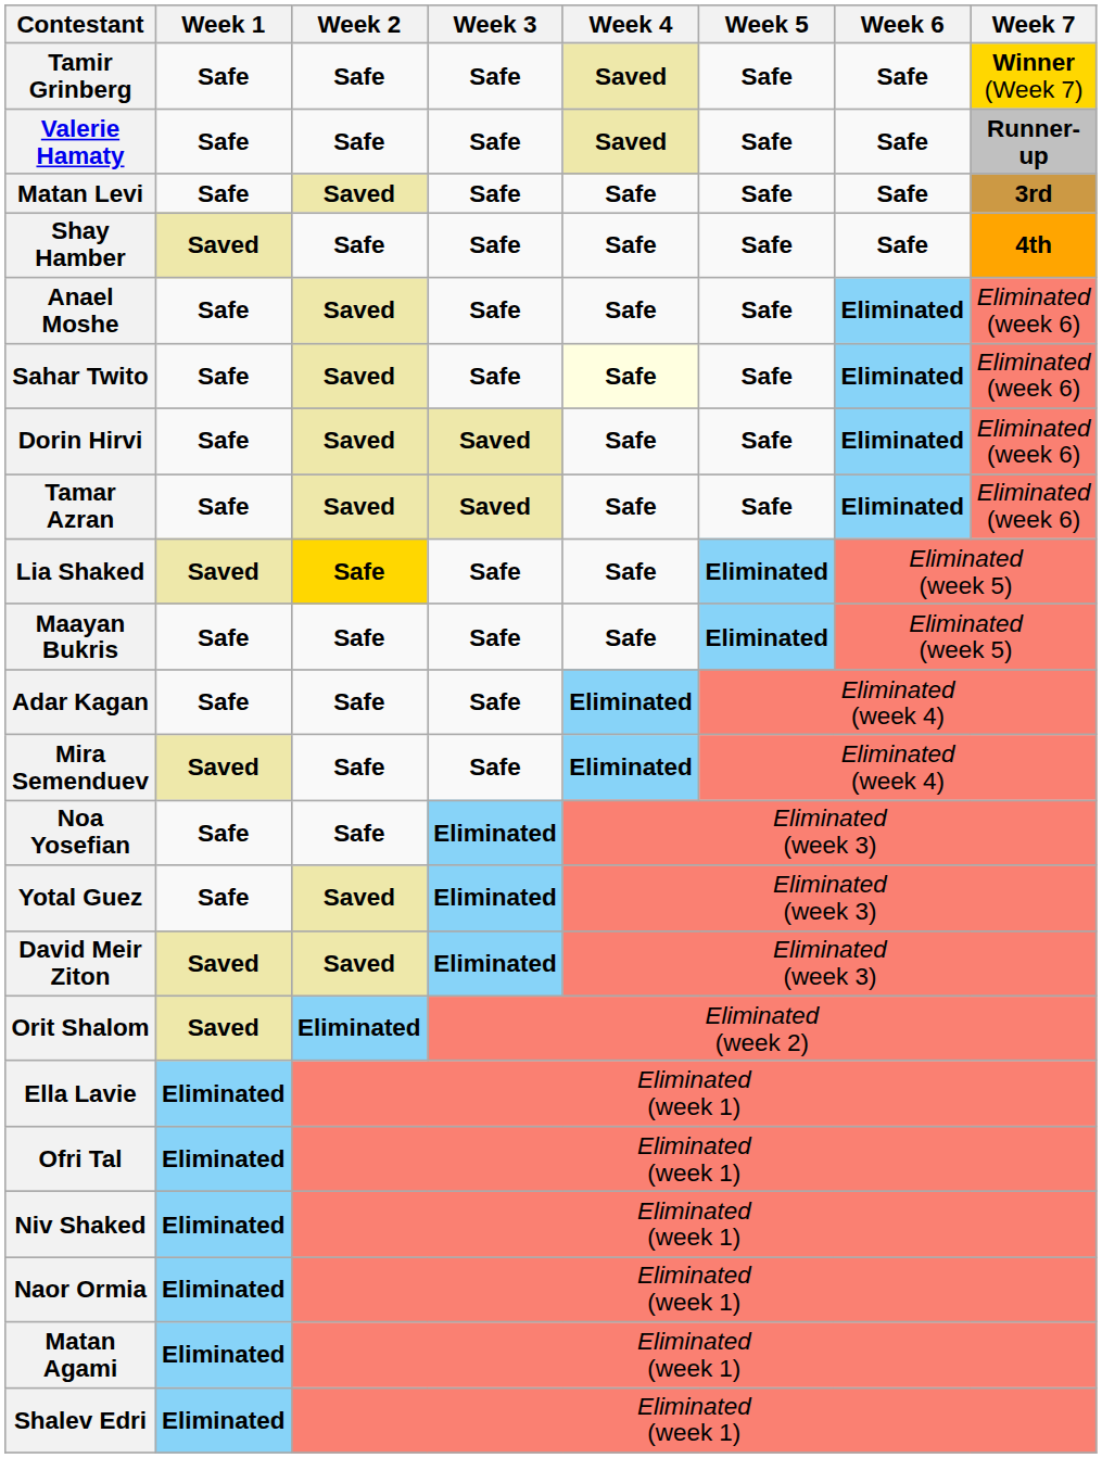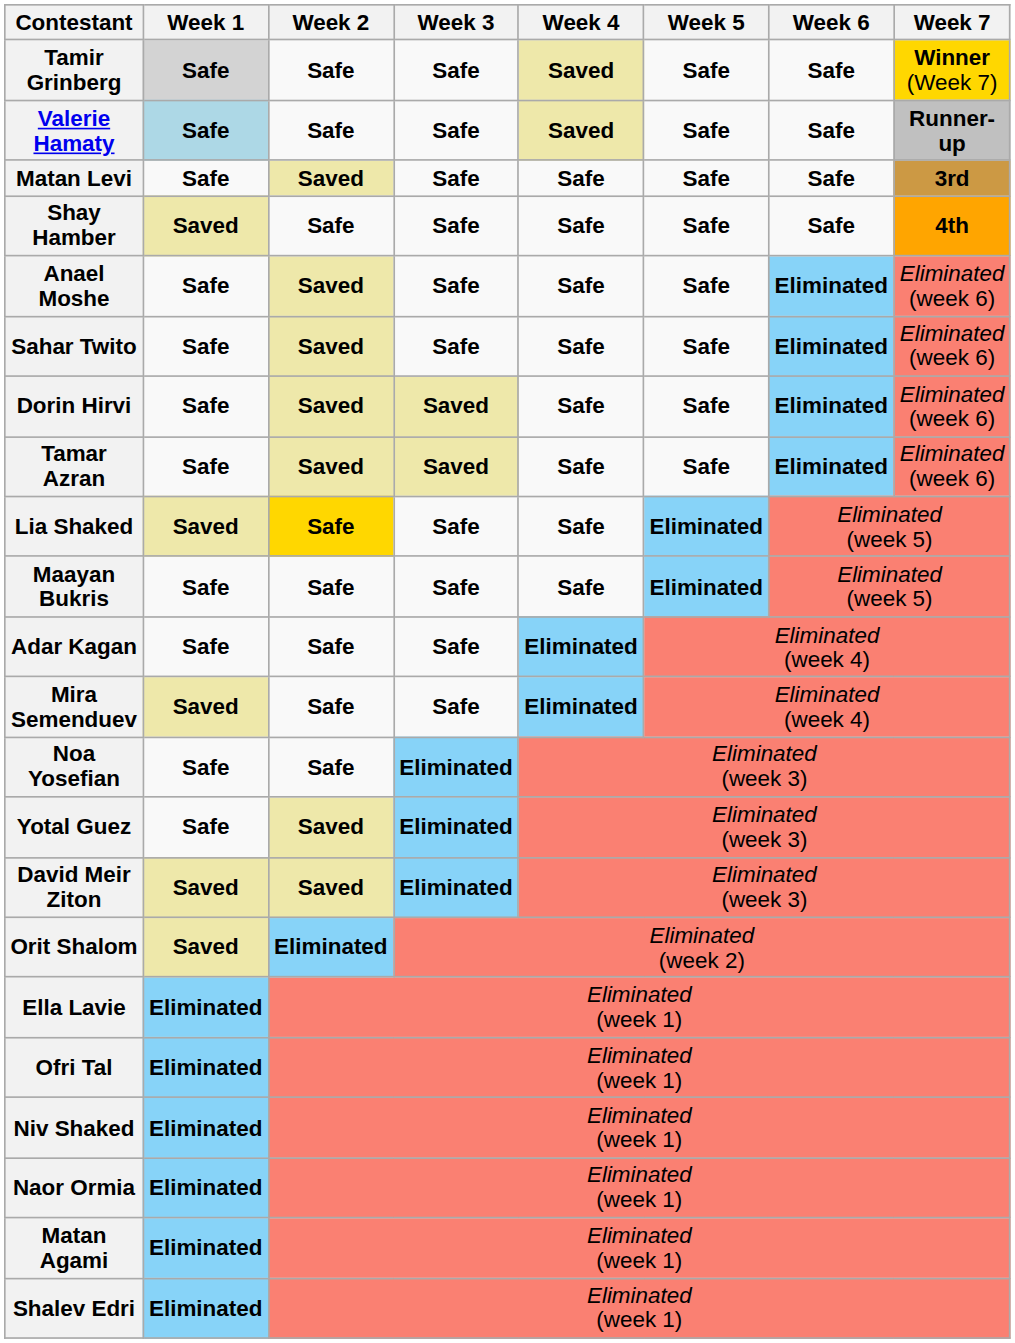Tamir Grinberg | Week 1: no background -> lightgrey background
Valerie Hamaty | Week 1: no background -> lightblue background
Sahar Twito | Week 4: lightyellow background -> no background
